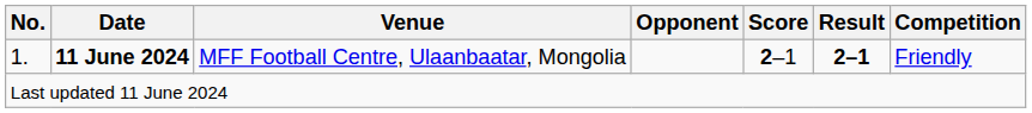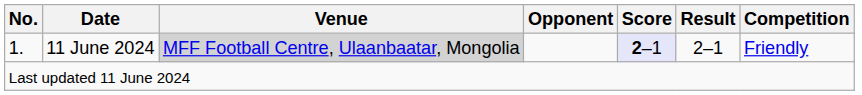1. | Date: bold -> normal
1. | Venue: no background -> lightgrey background
1. | Score: no background -> lavender background
1. | Result: bold -> normal
